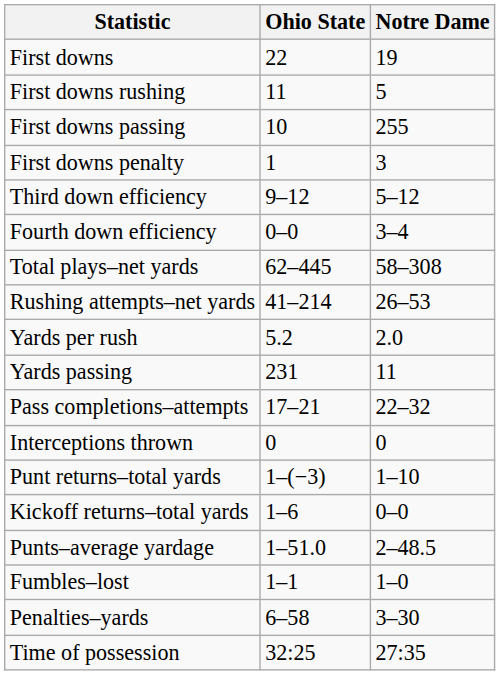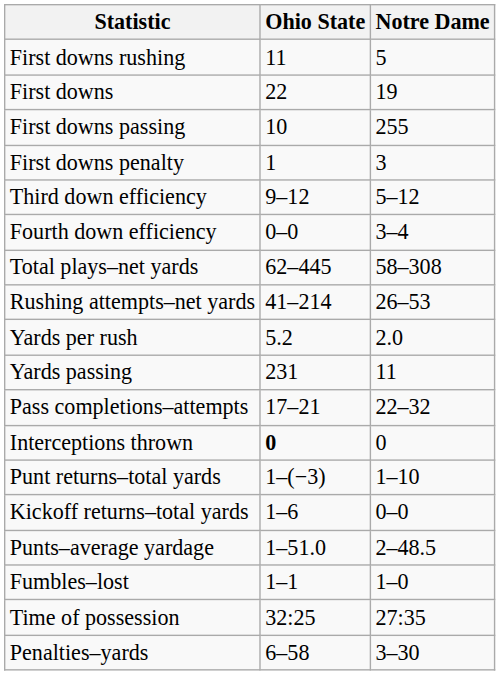rows swapped: First downs <-> First downs rushing
Interceptions thrown | Ohio State: normal -> bold
rows swapped: Penalties–yards <-> Time of possession
